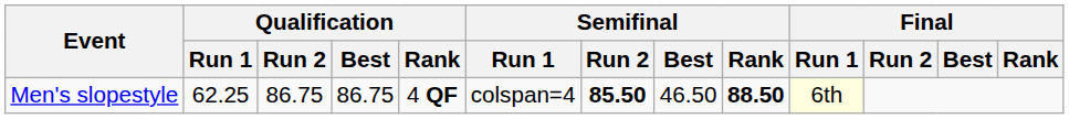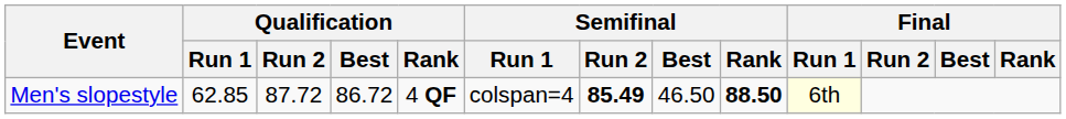Men's slopestyle | Qualification / Run 1: 62.25 -> 62.85
Men's slopestyle | Qualification / Run 2: 86.75 -> 87.72
Men's slopestyle | Qualification / Best: 86.75 -> 86.72
Men's slopestyle | Semifinal / Run 2: 85.50 -> 85.49
